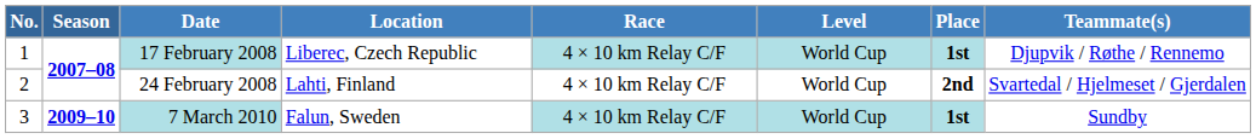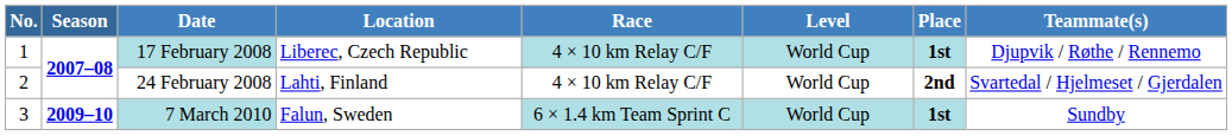7 March 2010 | Race: 4 × 10 km Relay C/F -> 6 × 1.4 km Team Sprint C
